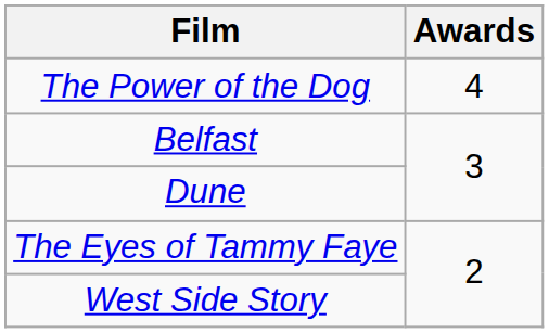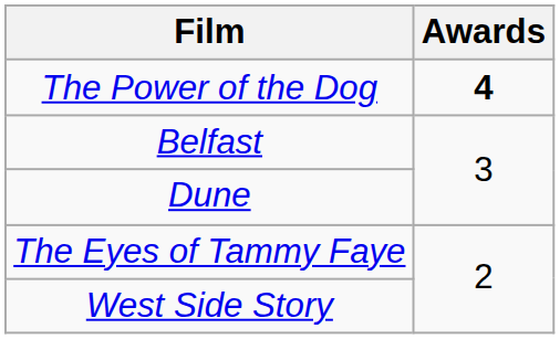The Power of the Dog | Awards: normal -> bold
